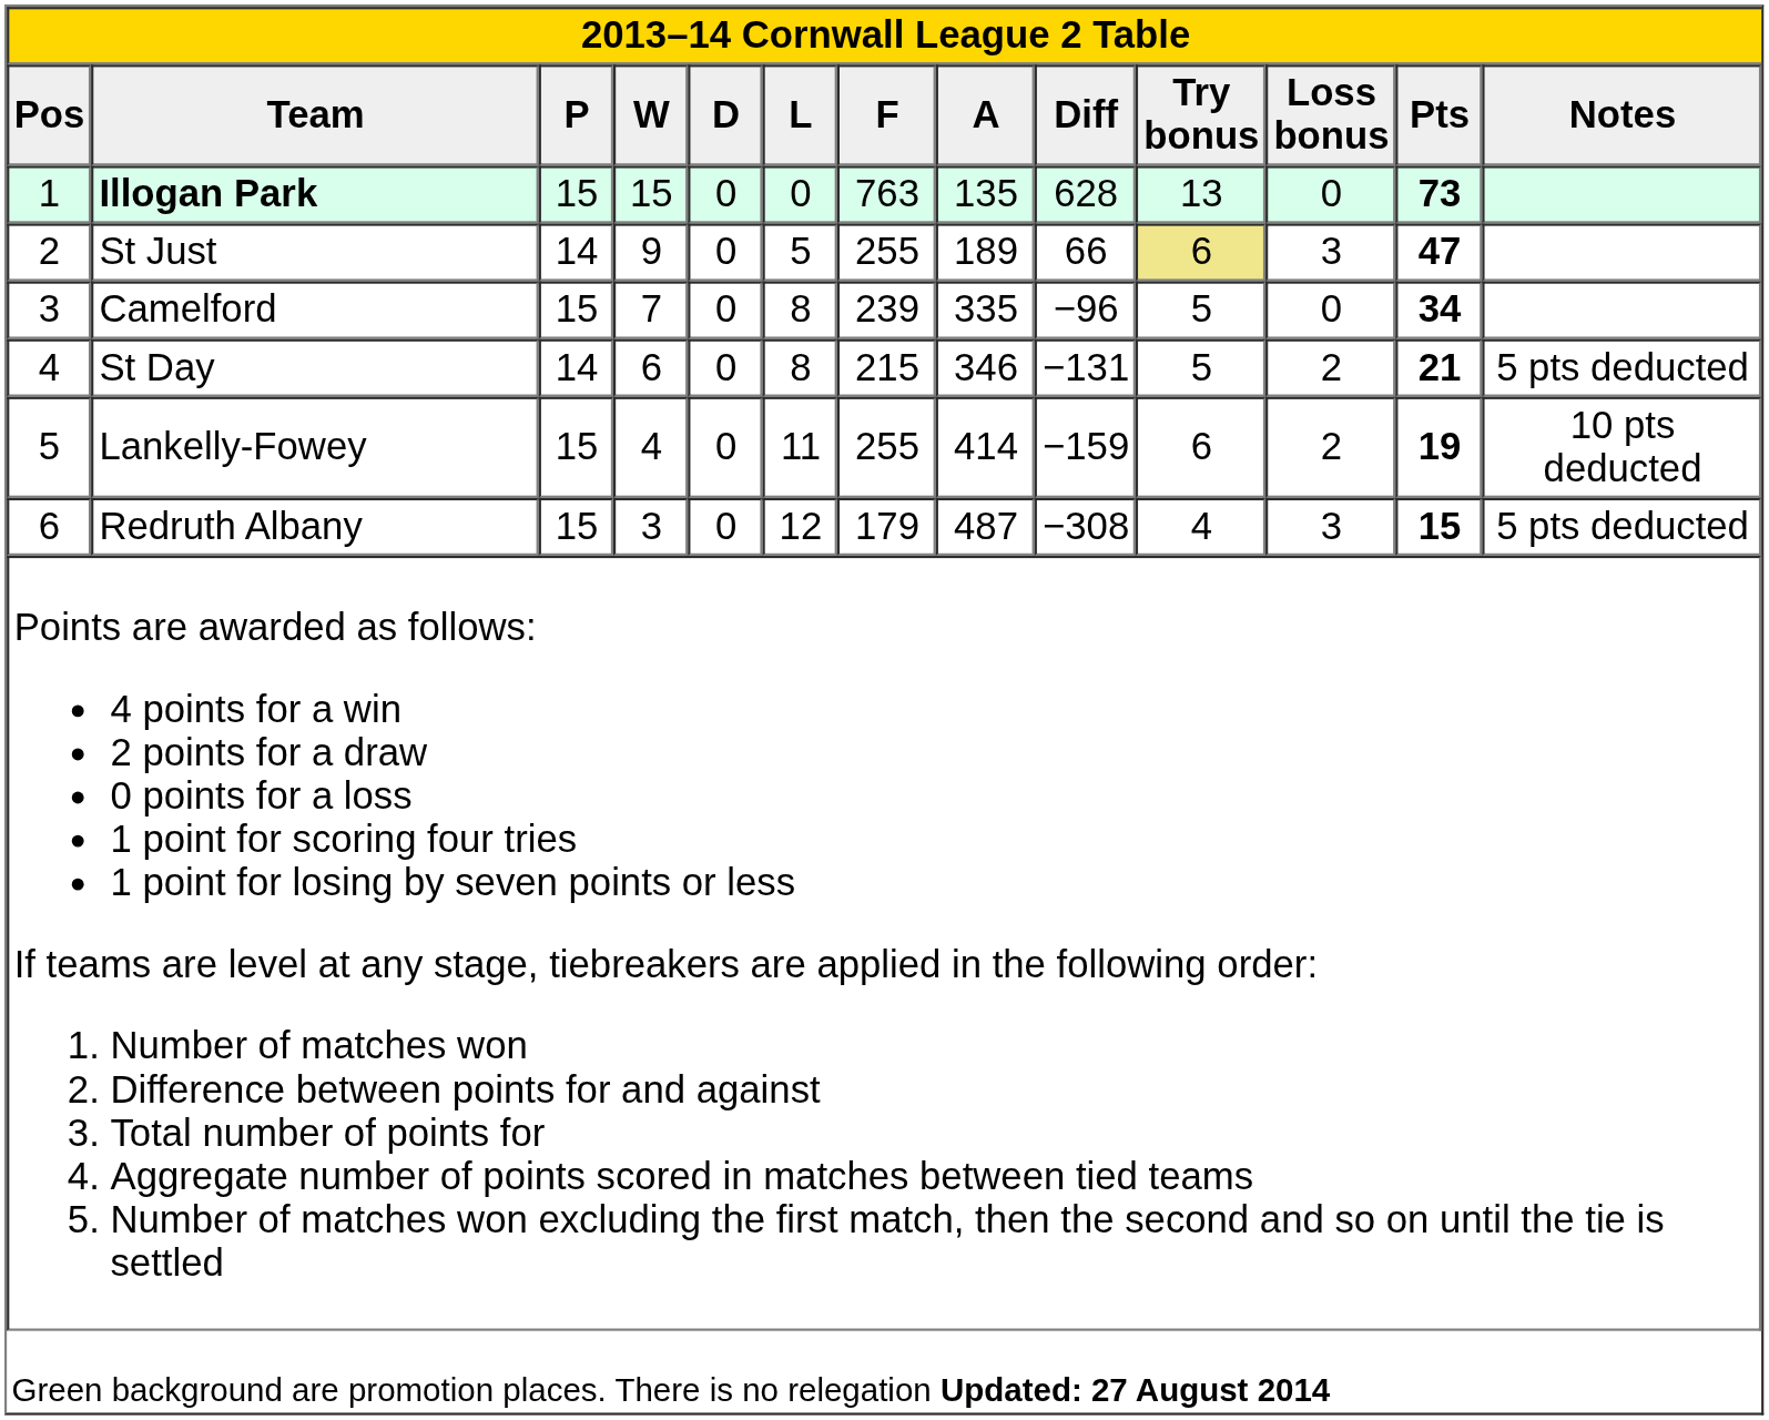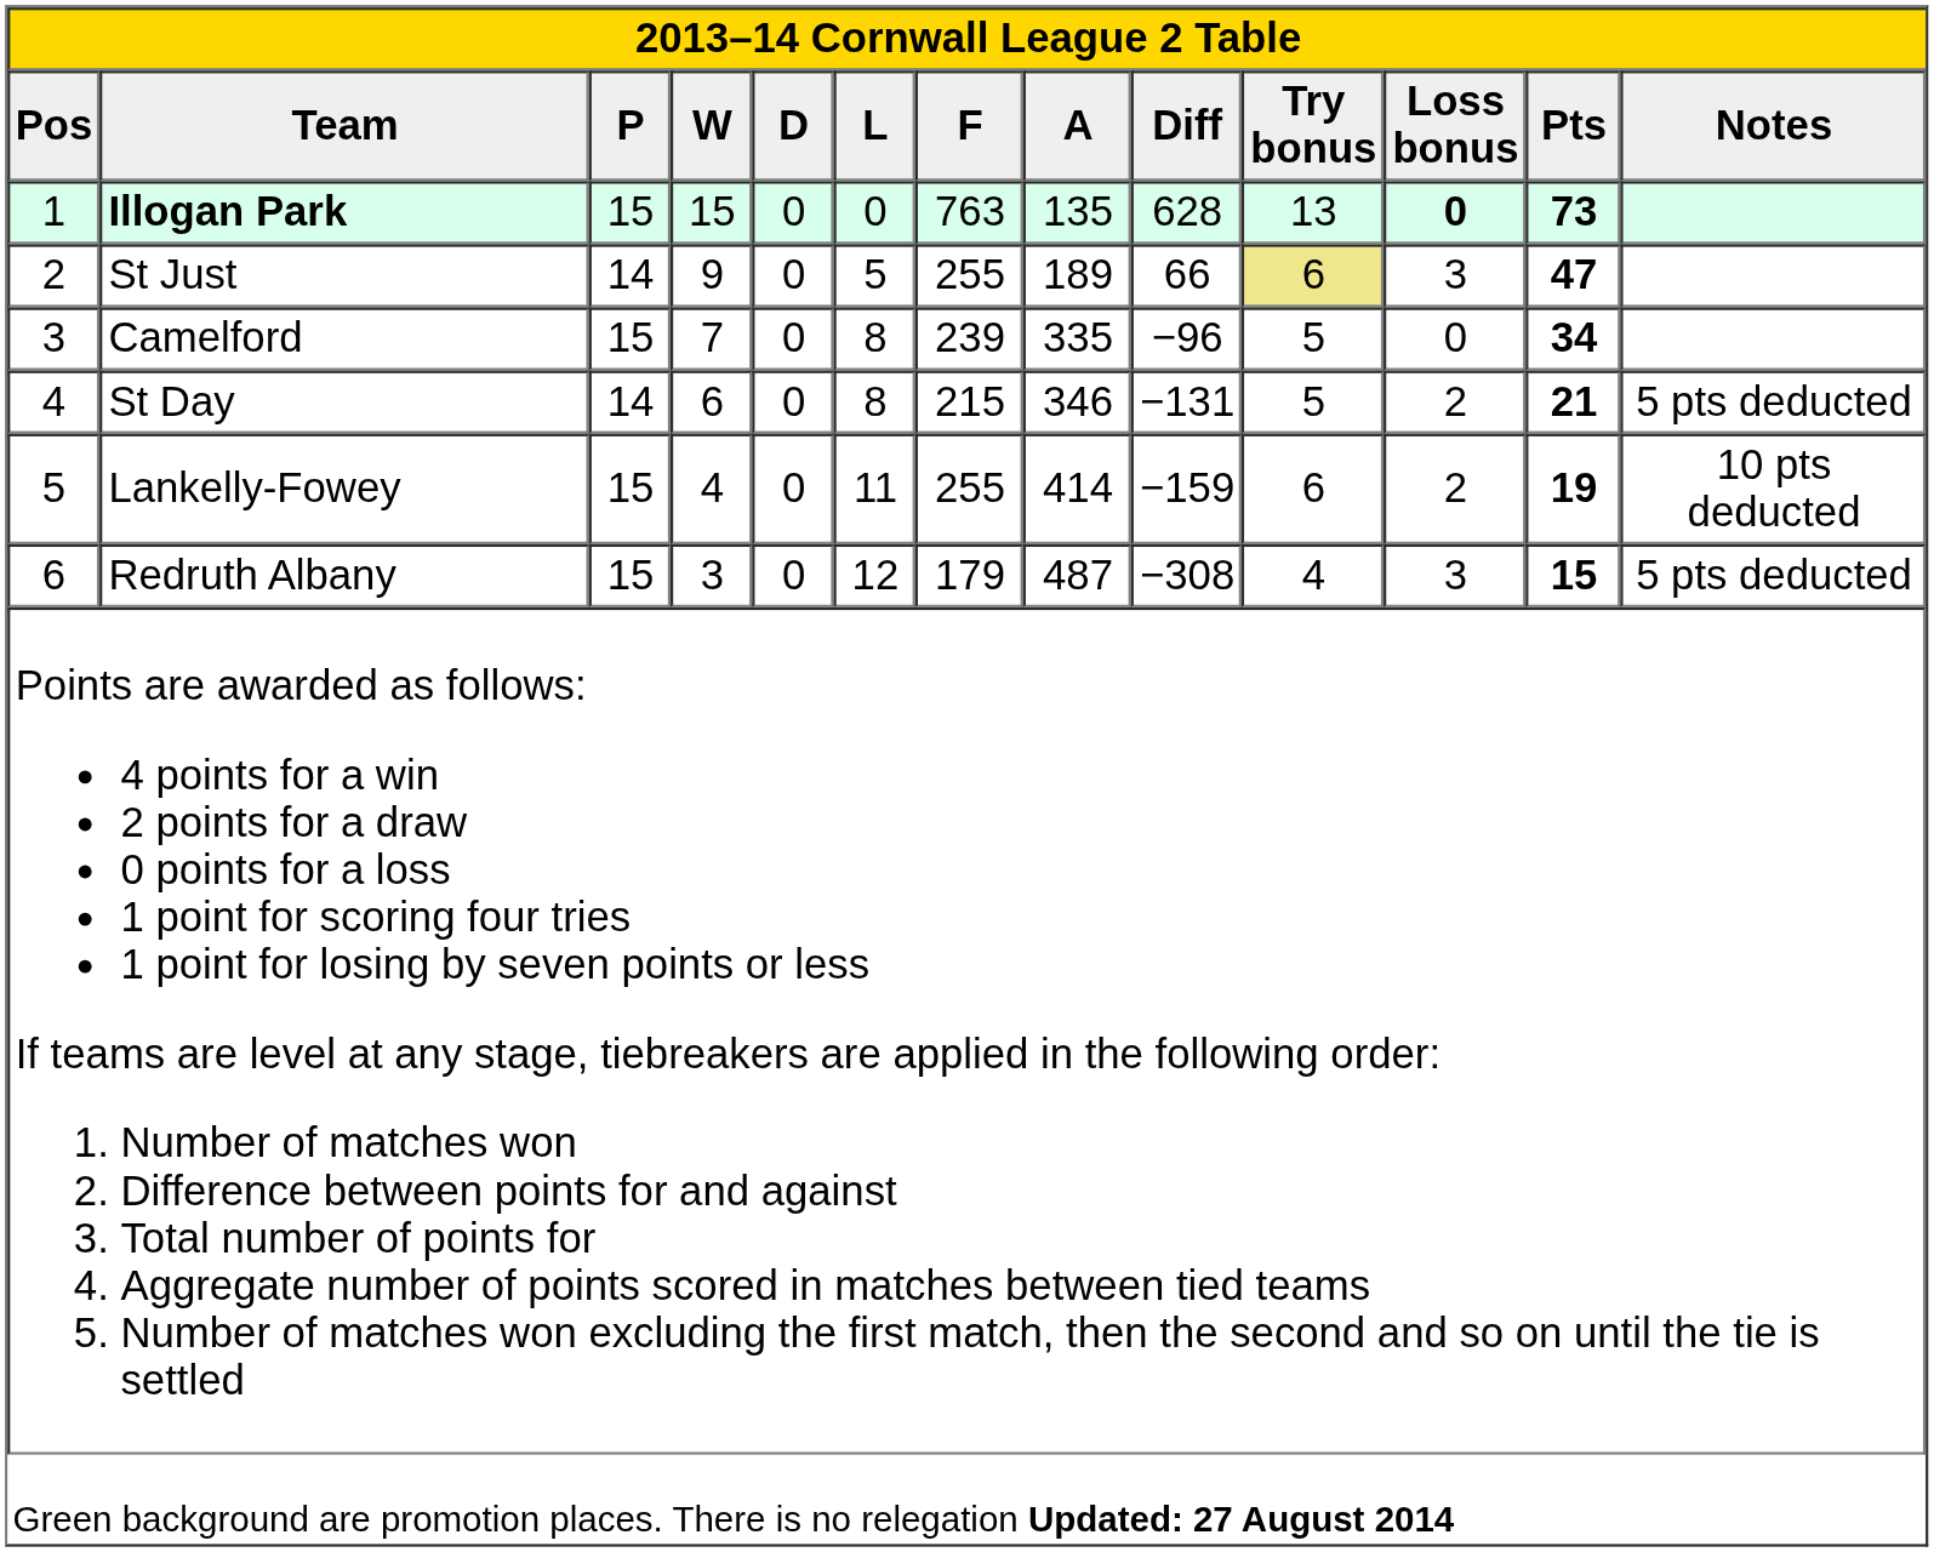Illogan Park | 2013–14 Cornwall League 2 Table / Loss bonus: normal -> bold
